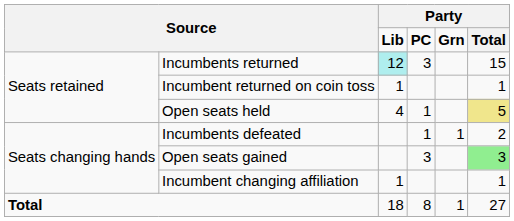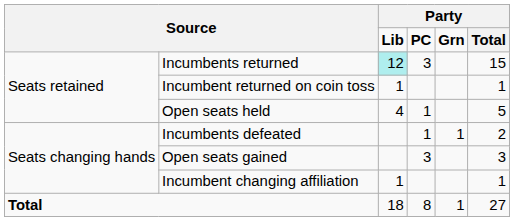Open seats held | column 6: khaki background -> no background
Open seats gained | column 6: lightgreen background -> no background
